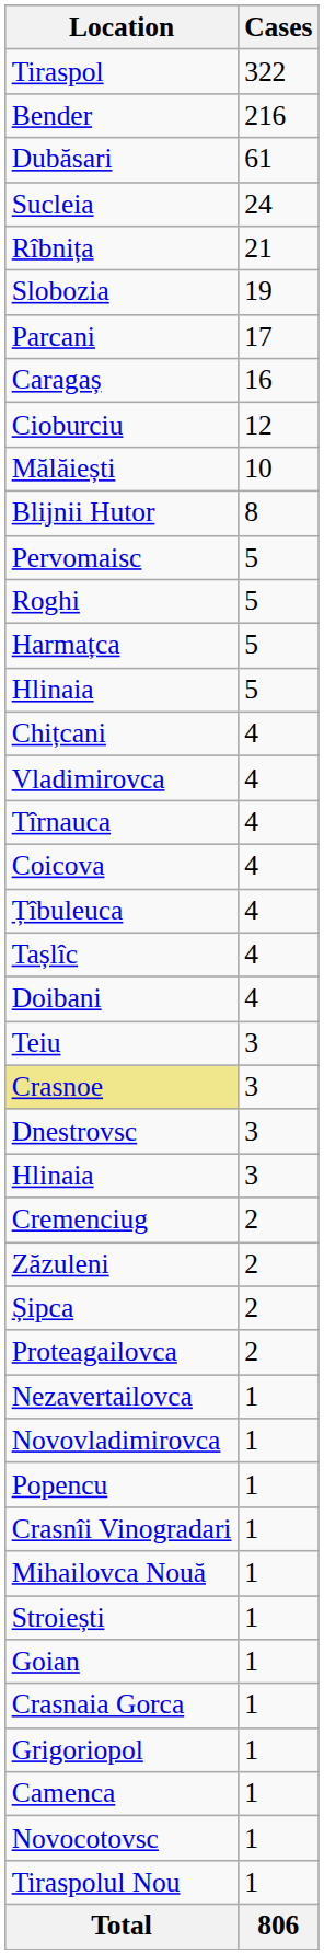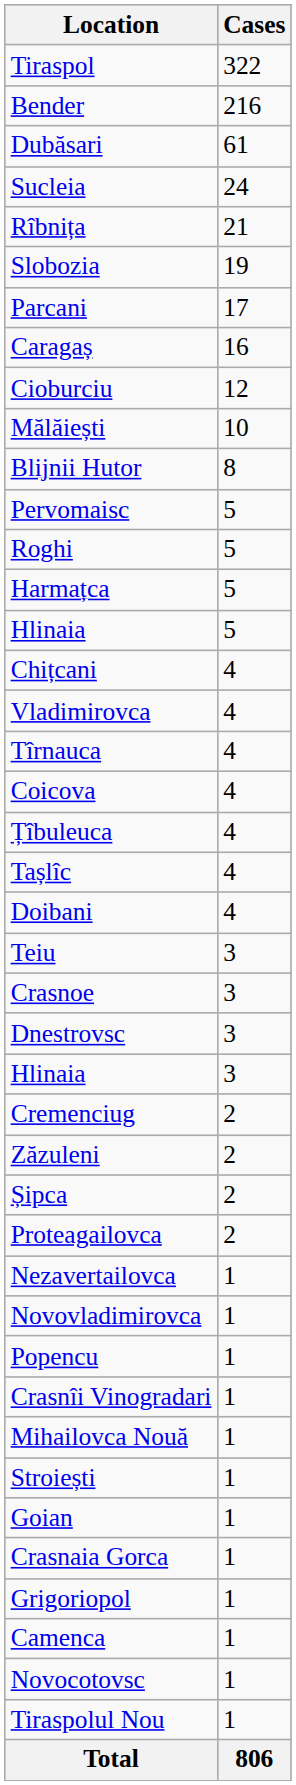row 25 | Location: khaki background -> no background
